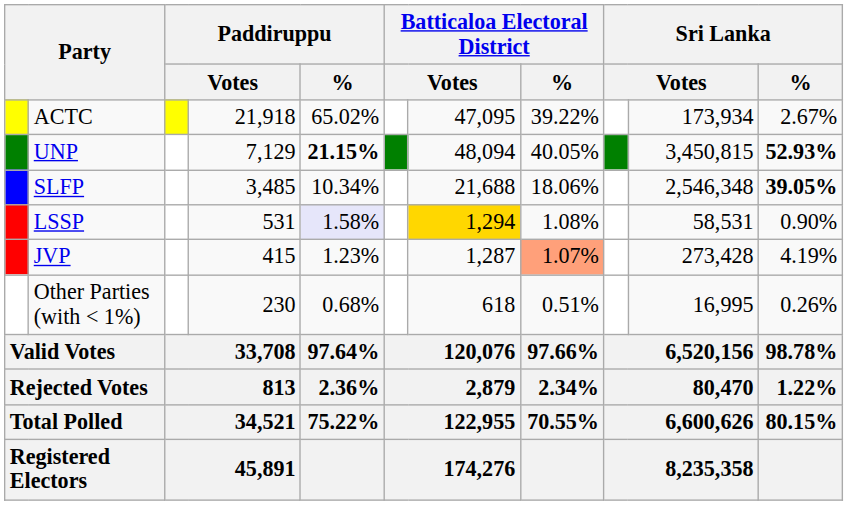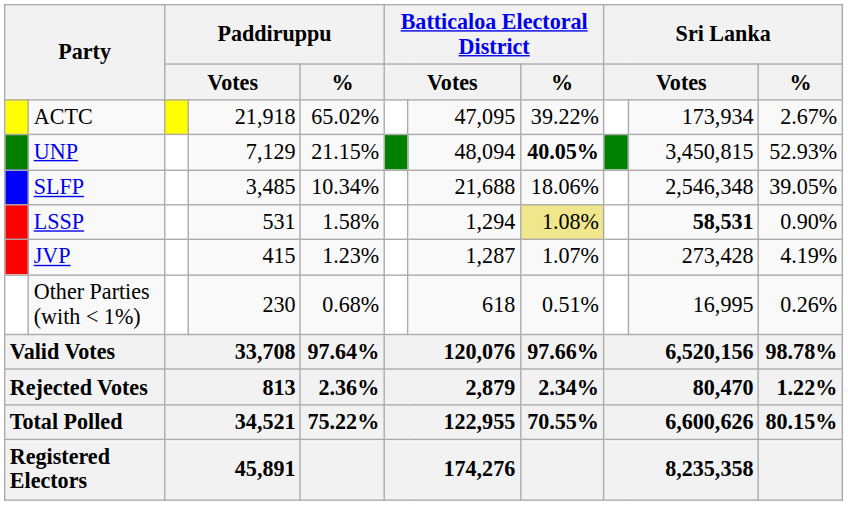UNP | Paddiruppu / %: bold -> normal
UNP | Batticaloa Electoral District / %: normal -> bold
UNP | Sri Lanka / %: bold -> normal
SLFP | Sri Lanka / %: bold -> normal
LSSP | Paddiruppu / %: lavender background -> no background
LSSP | column 7: gold background -> no background
LSSP | Batticaloa Electoral District / %: no background -> khaki background
LSSP | column 10: normal -> bold
JVP | Batticaloa Electoral District / %: lightsalmon background -> no background
